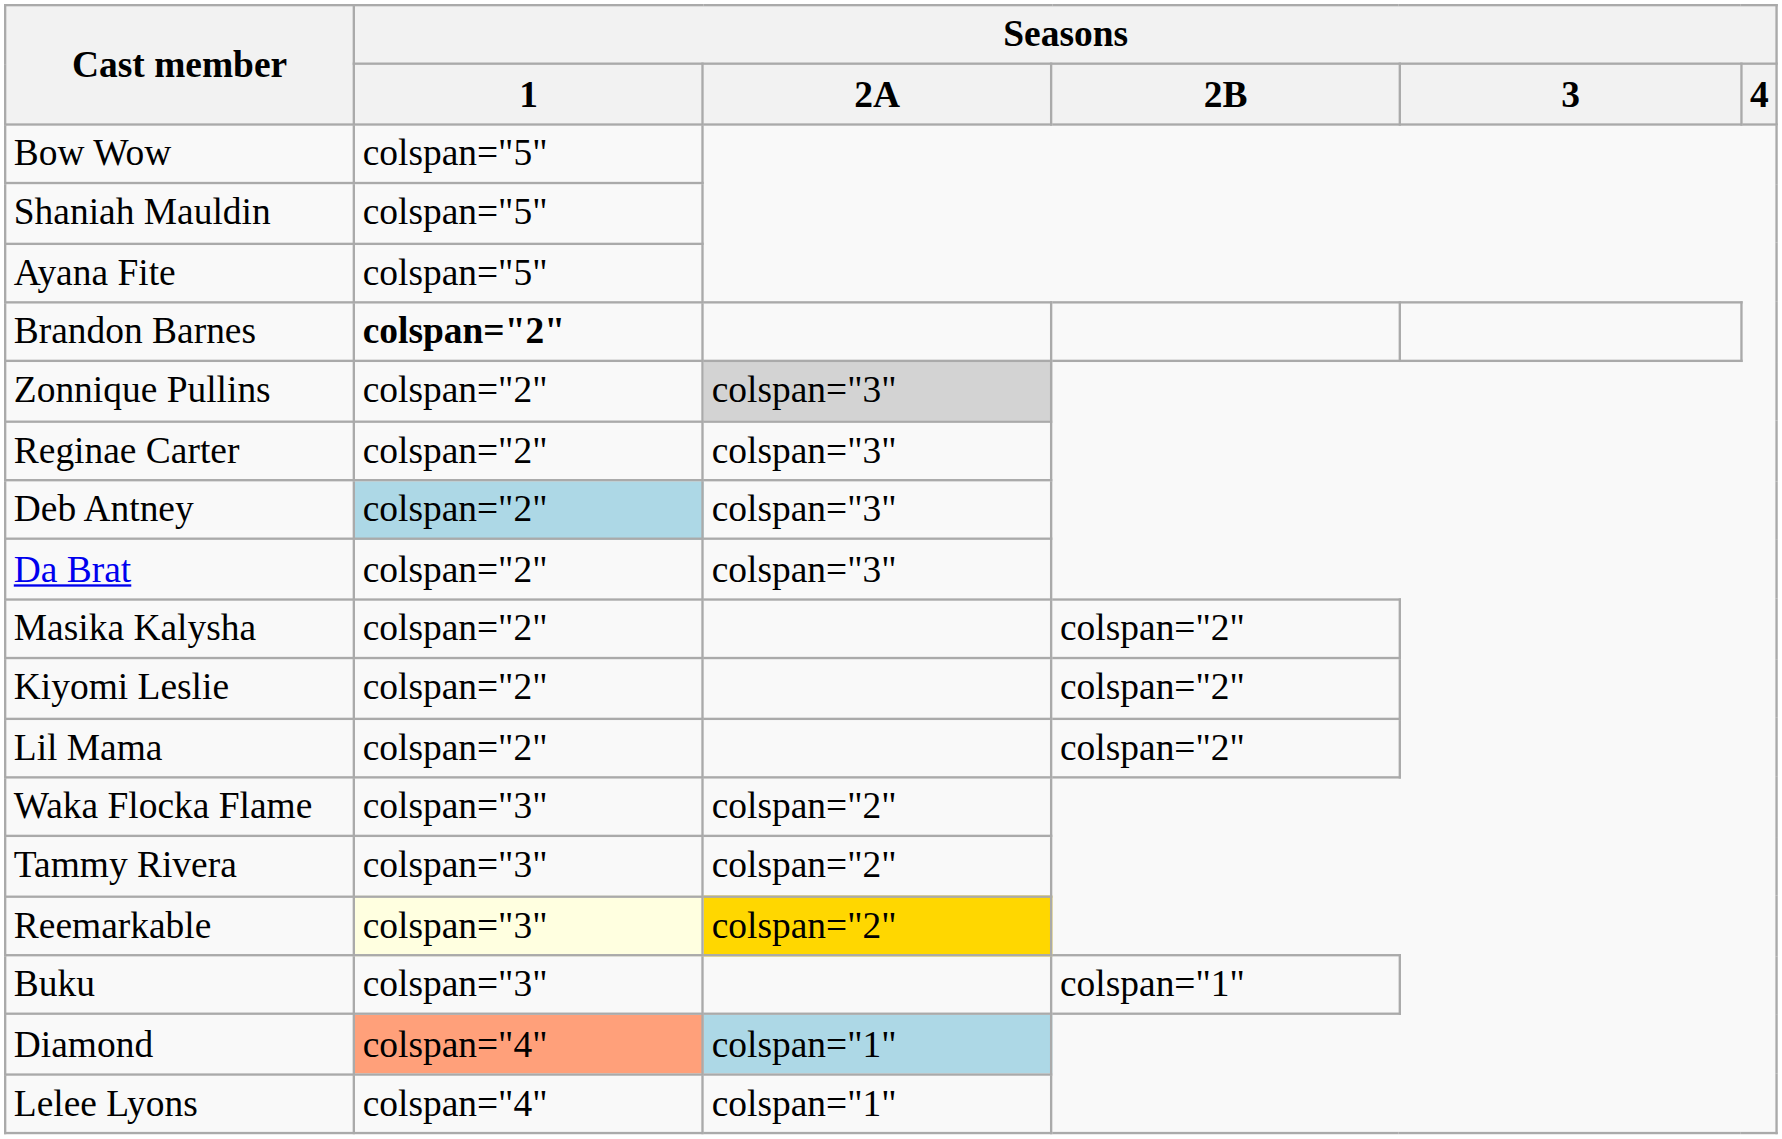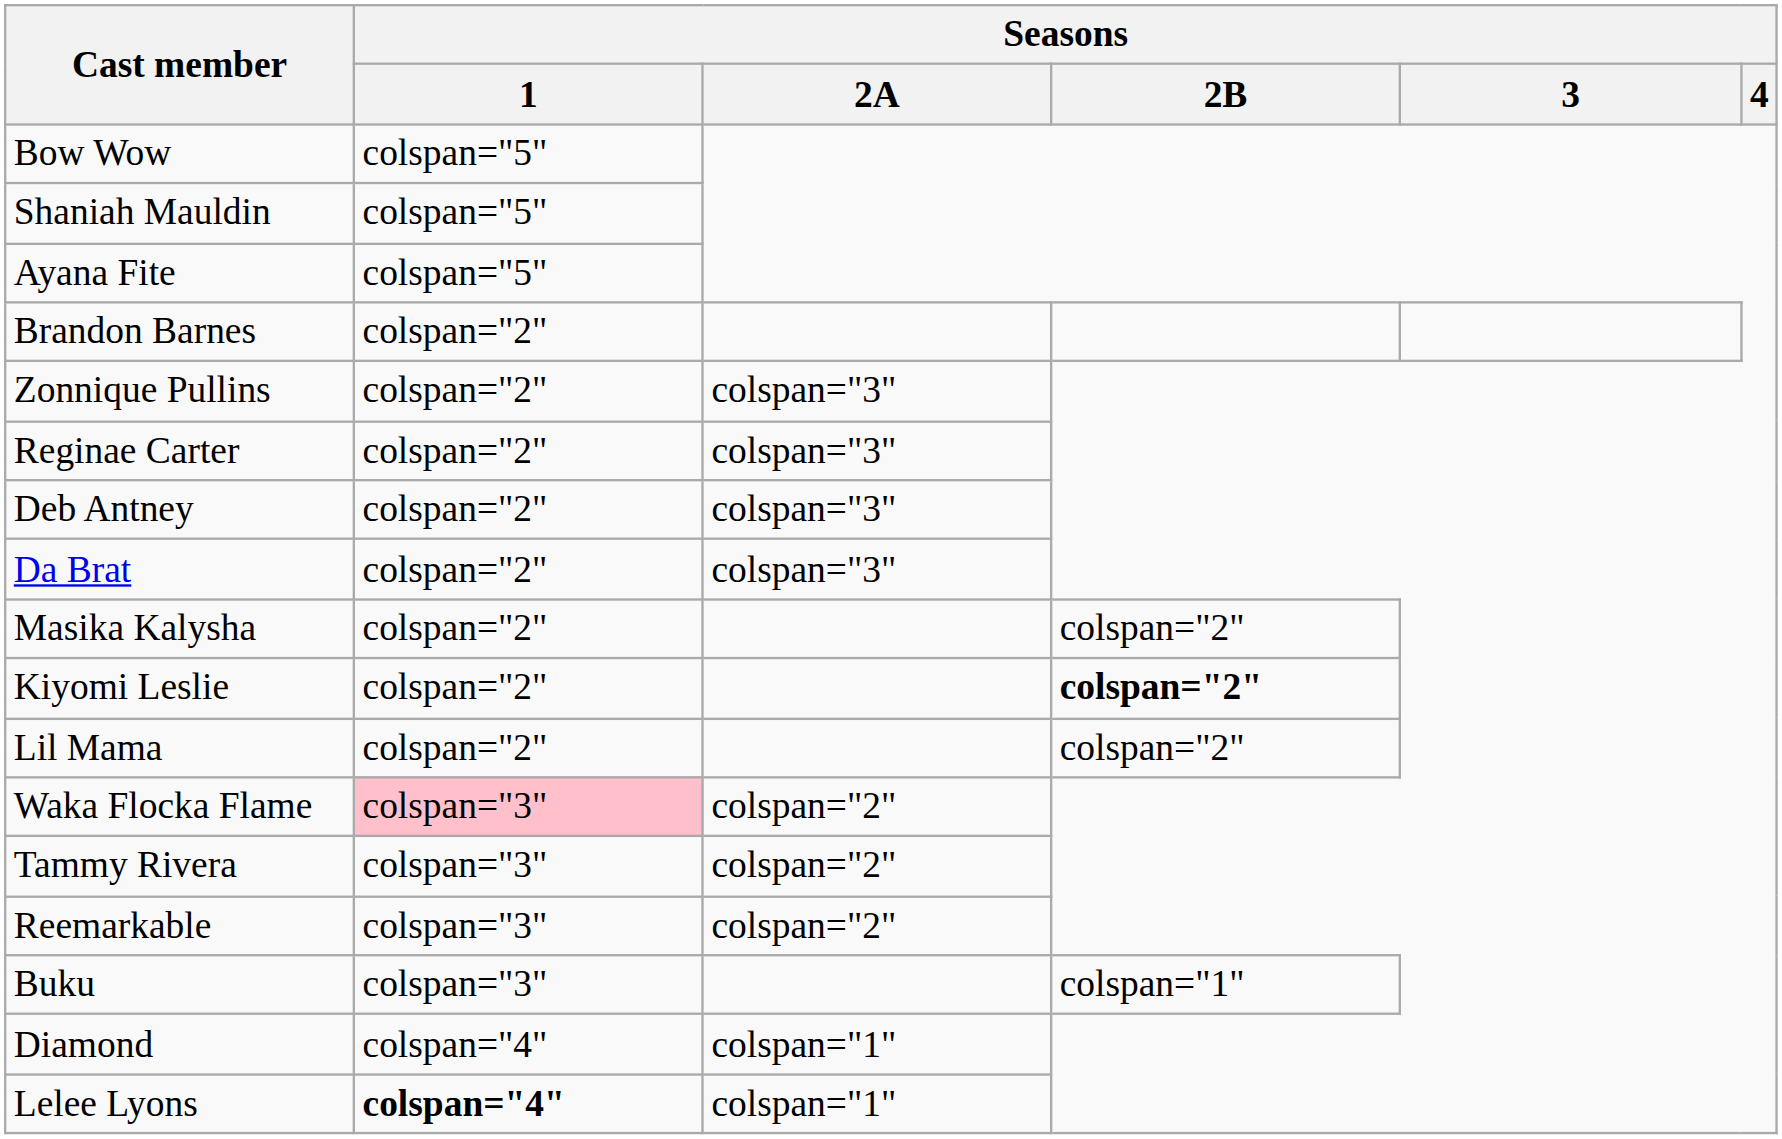Brandon Barnes | Seasons / 1: bold -> normal
Zonnique Pullins | Seasons / 2A: lightgrey background -> no background
Deb Antney | Seasons / 1: lightblue background -> no background
Kiyomi Leslie | Seasons / 2B: normal -> bold
Waka Flocka Flame | Seasons / 1: no background -> pink background
Reemarkable | Seasons / 1: lightyellow background -> no background
Reemarkable | Seasons / 2A: gold background -> no background
Diamond | Seasons / 1: lightsalmon background -> no background
Diamond | Seasons / 2A: lightblue background -> no background
Lelee Lyons | Seasons / 1: normal -> bold
